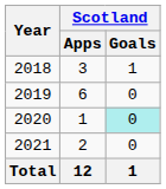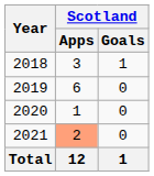2020 | Scotland / Goals: paleturquoise background -> no background
2021 | Scotland / Apps: no background -> lightsalmon background
